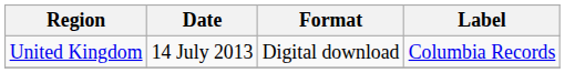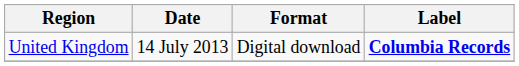United Kingdom | Label: normal -> bold
